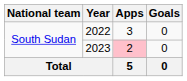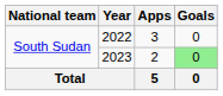2023 | Apps: pink background -> no background
2023 | Goals: no background -> lightgreen background
